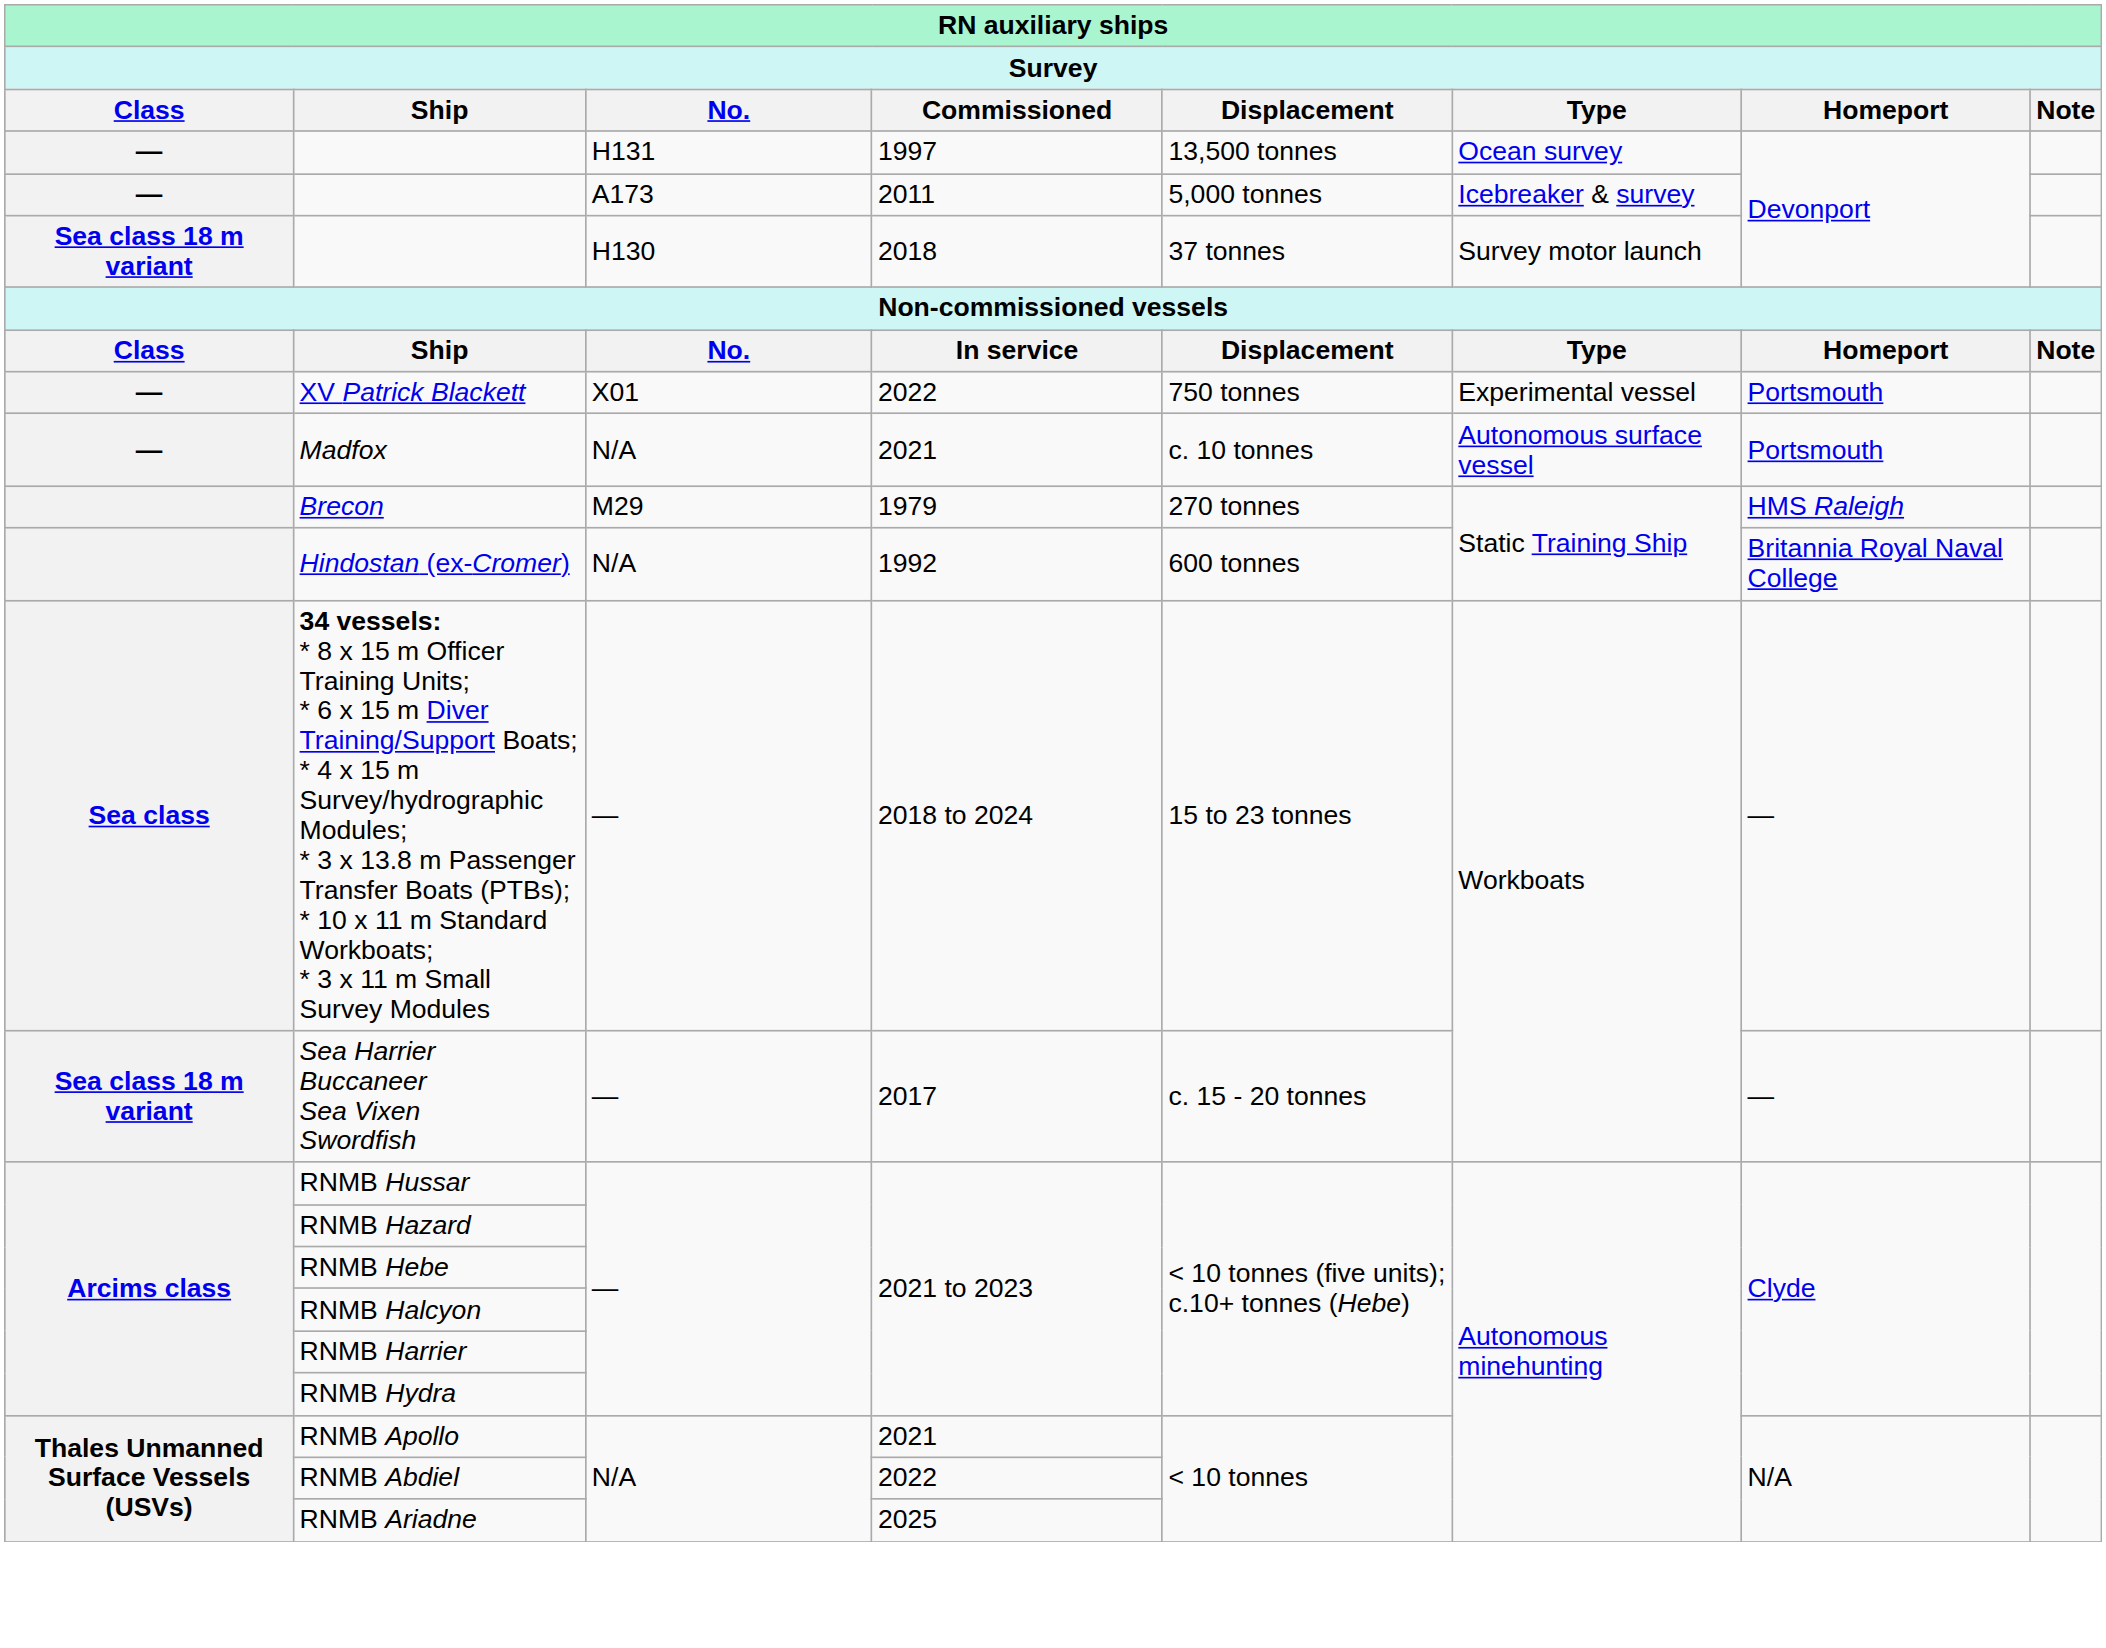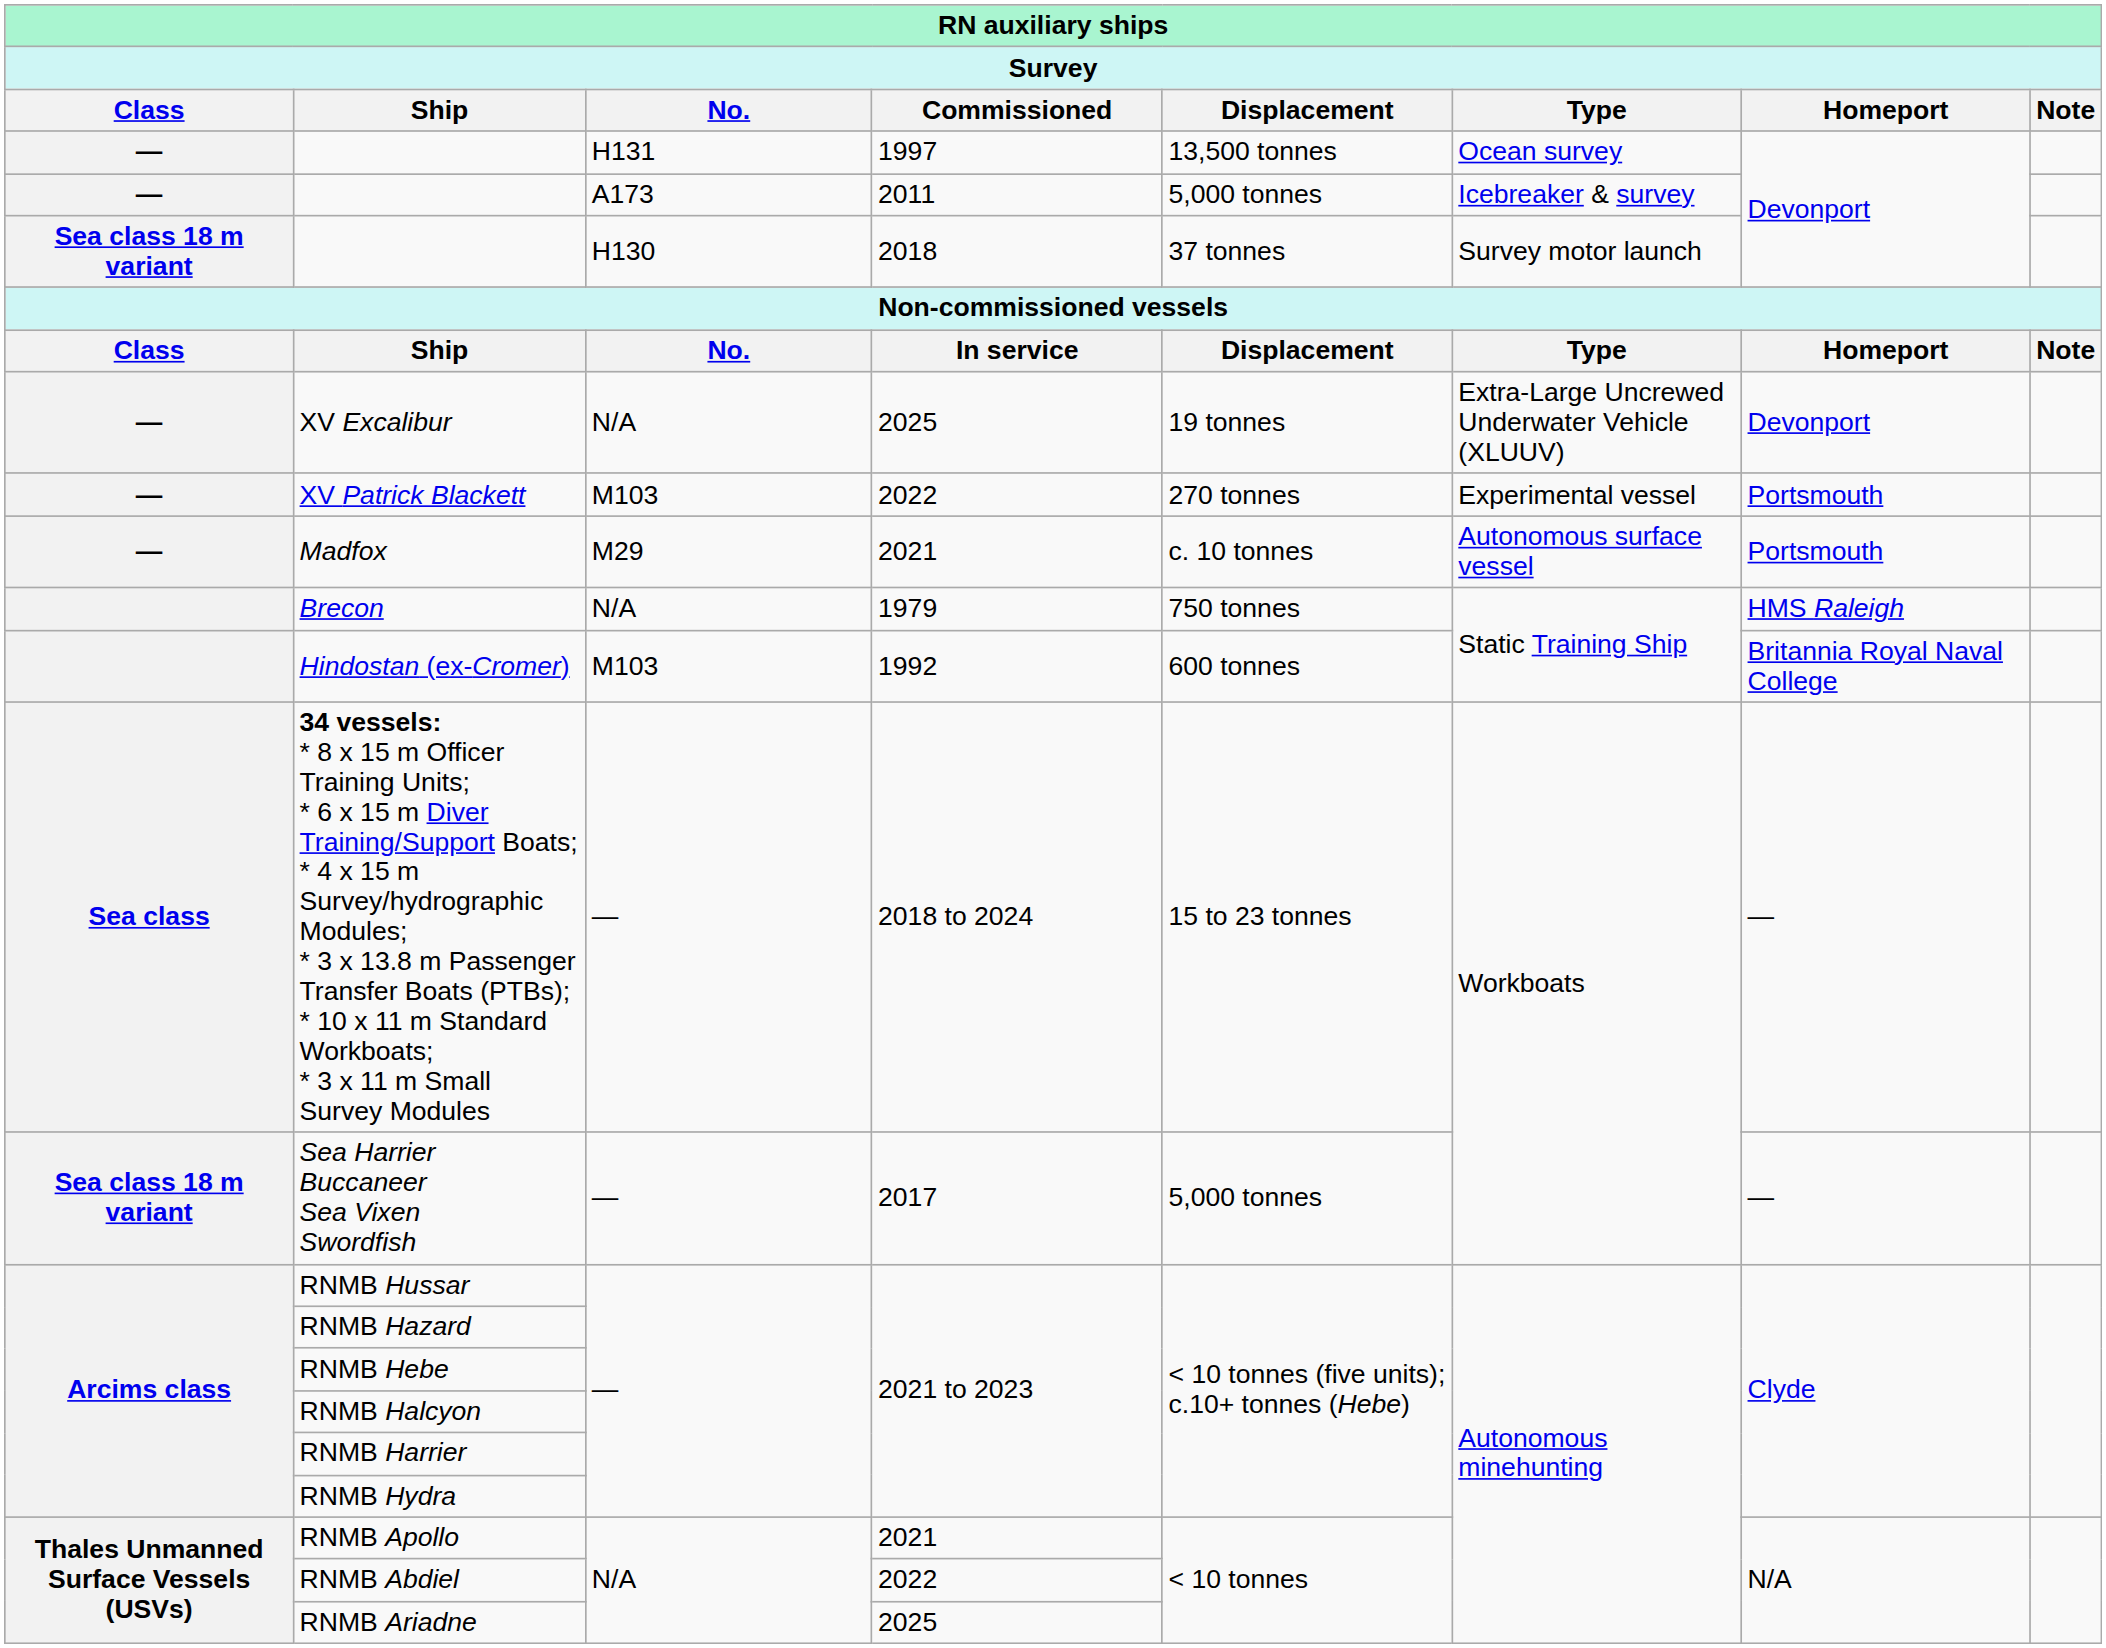+ row: — | XV Excalibur | N/A | 2025 | 19 tonnes | Extra-Large Uncrewed Underwater Vehicle (XLUUV) | Devonport
XV Patrick Blackett | No.: X01 -> M103
XV Patrick Blackett | Displacement: 750 tonnes -> 270 tonnes
Madfox | No.: N/A -> M29
Brecon | No.: M29 -> N/A
Brecon | Displacement: 270 tonnes -> 750 tonnes
Hindostan (ex-Cromer) | No.: N/A -> M103
Sea Harrier Buccaneer Sea Vixen Swordfish | Displacement: c. 15 - 20 tonnes -> 5,000 tonnes
